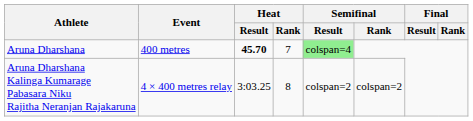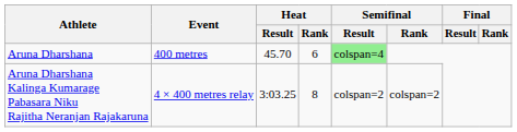Aruna Dharshana | Heat / Result: bold -> normal
Aruna Dharshana | Heat / Rank: 7 -> 6
